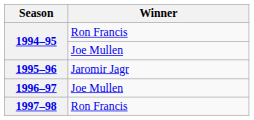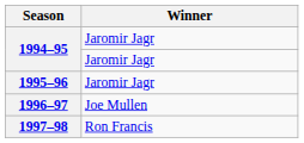row 2 | Winner: Ron Francis -> Jaromir Jagr
row 3 | Winner: Joe Mullen -> Jaromir Jagr
